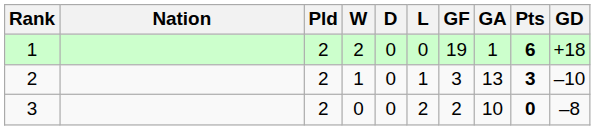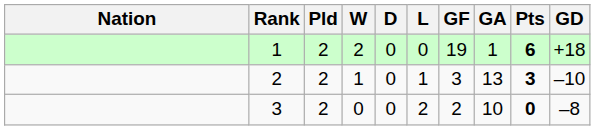columns swapped: Rank <-> Nation
